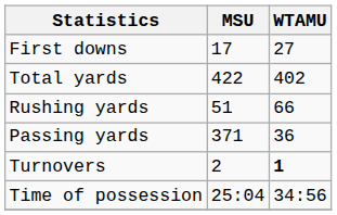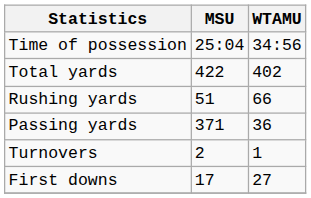rows swapped: First downs <-> Time of possession
Turnovers | WTAMU: bold -> normal
